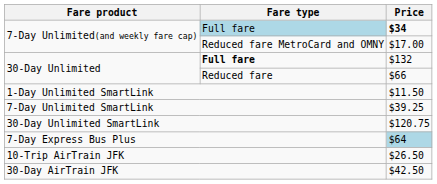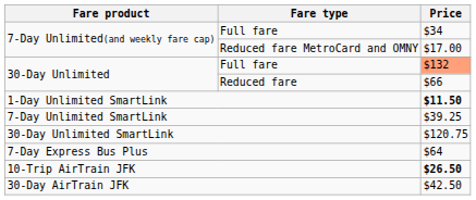Full fare / $34 | Fare type: lightblue background -> no background
Full fare / $34 | Price: bold -> normal
Full fare / $132 | Fare type: bold -> normal
Full fare / $132 | Price: no background -> lightsalmon background
1-Day Unlimited SmartLink | Price: normal -> bold
7-Day Express Bus Plus | Price: lightblue background -> no background
10-Trip AirTrain JFK | Price: normal -> bold
